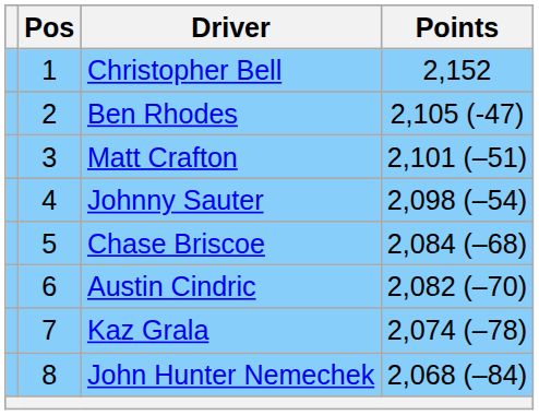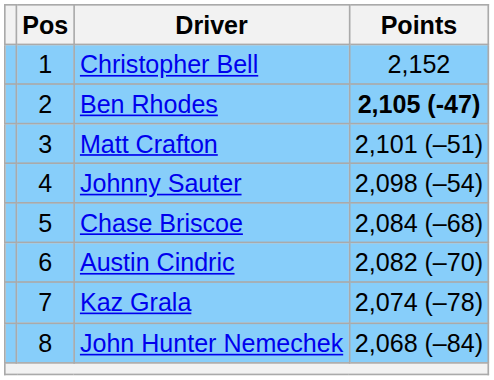Ben Rhodes | Points: normal -> bold
